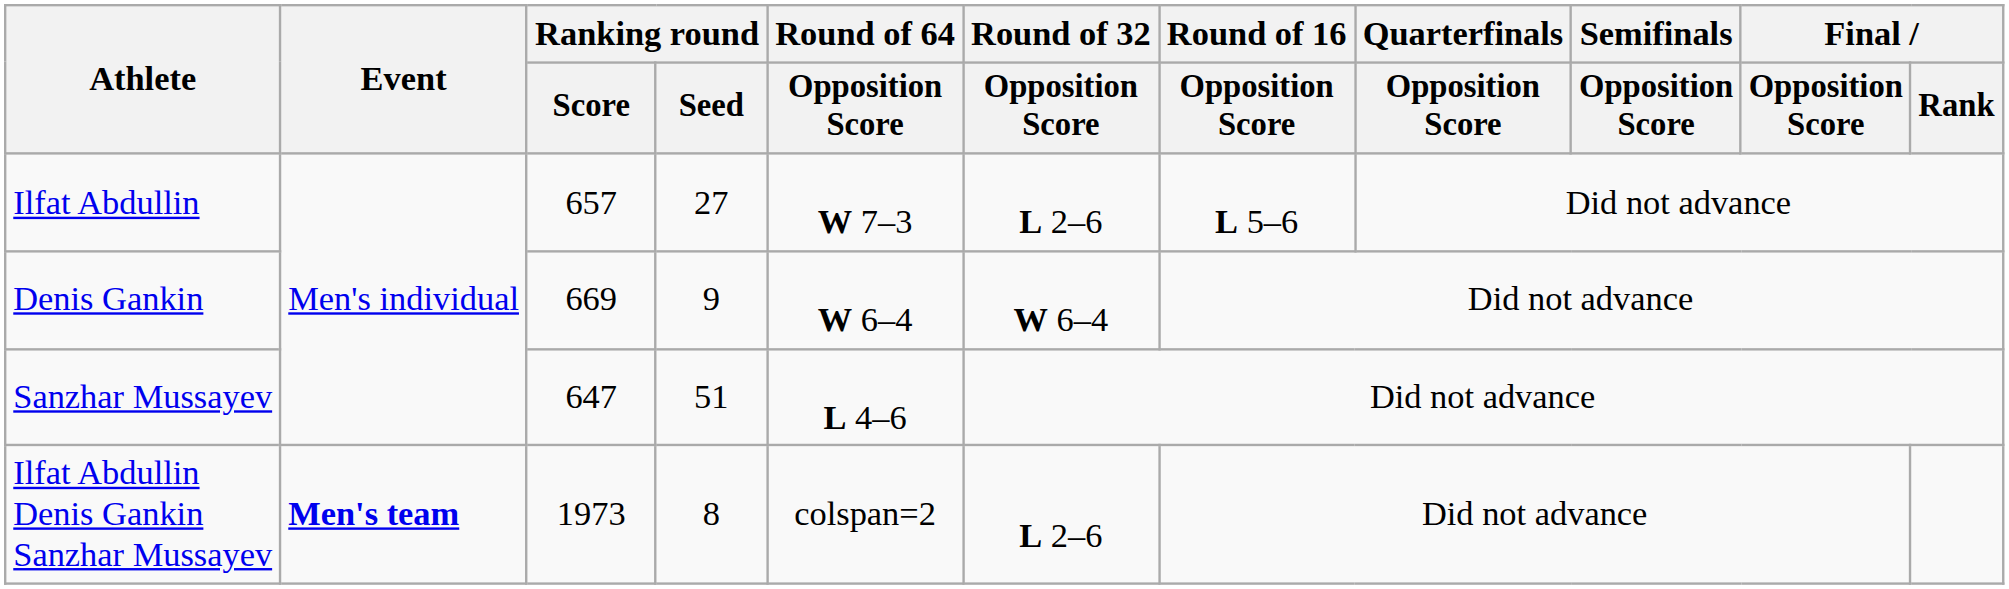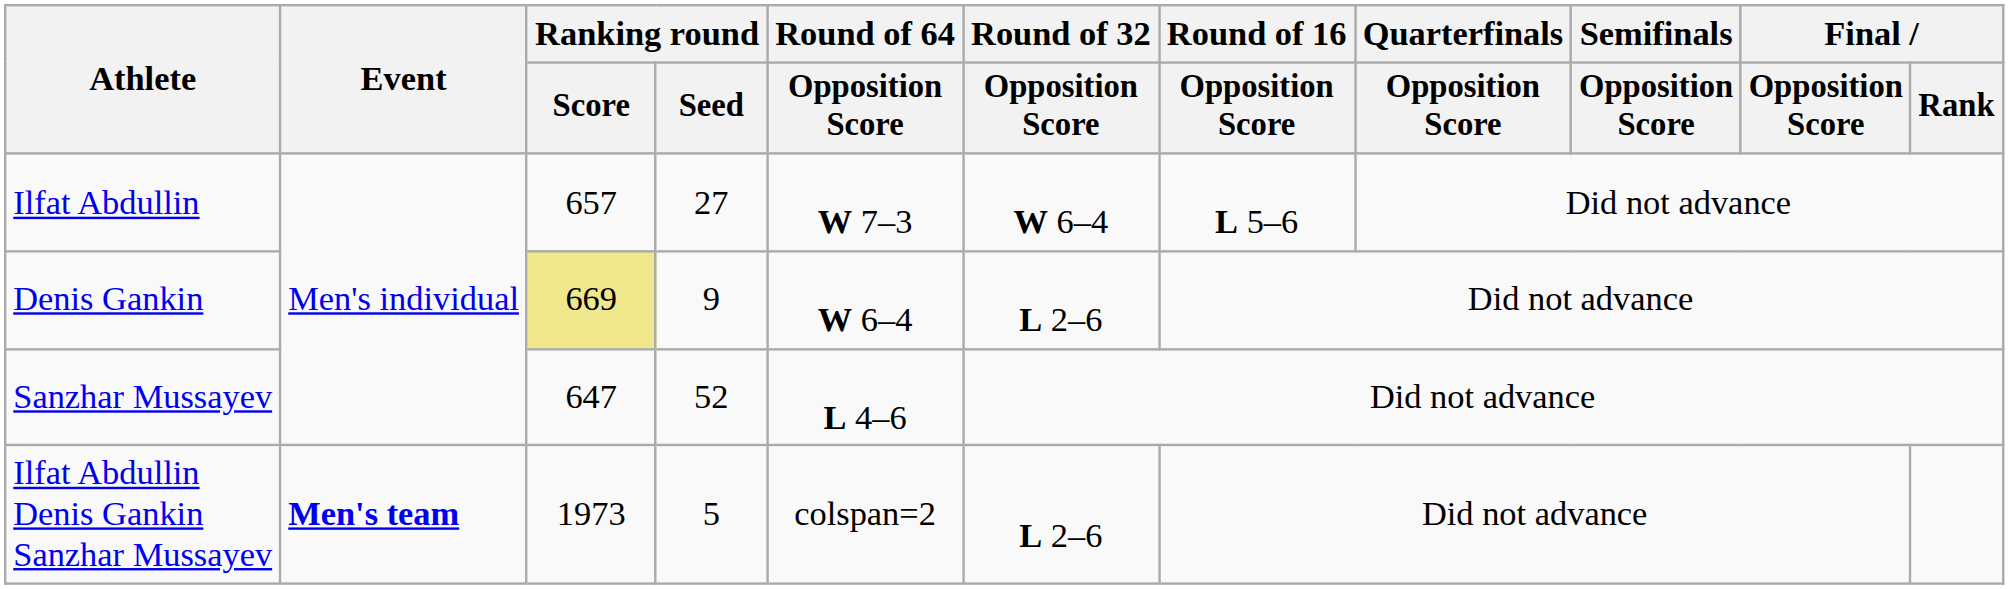Ilfat Abdullin | Round of 32 / Opposition Score: L 2–6 -> W 6–4
Denis Gankin | Ranking round / Score: no background -> khaki background
Denis Gankin | Round of 32 / Opposition Score: W 6–4 -> L 2–6
Sanzhar Mussayev | Ranking round / Seed: 51 -> 52
Ilfat Abdullin Denis Gankin Sanzhar Mussayev | Ranking round / Seed: 8 -> 5
